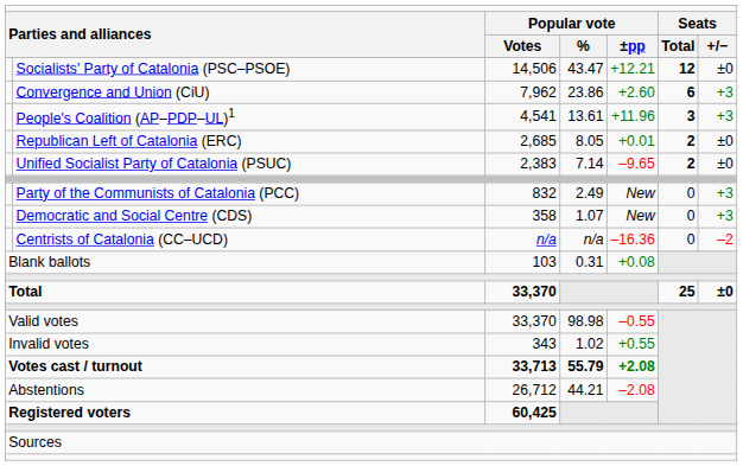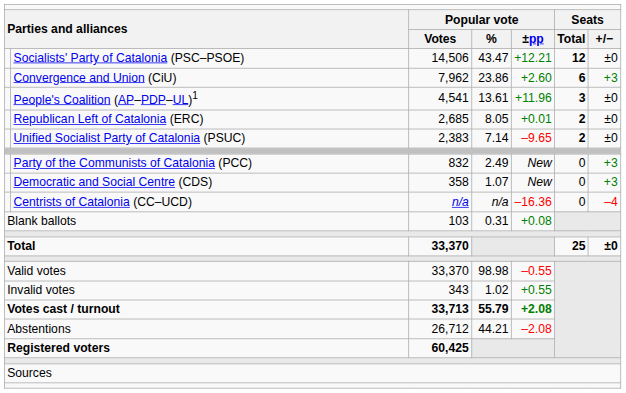People's Coalition (AP–PDP–UL)1 | column 7: +3 -> ±0
Centrists of Catalonia (CC–UCD) | column 7: –2 -> –4
